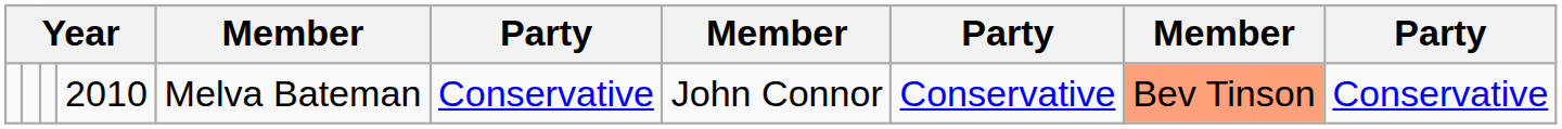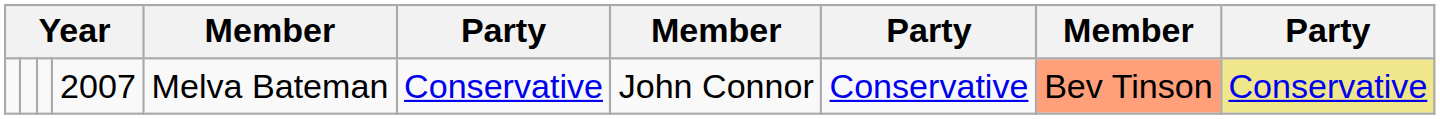row 2 | column 4: 2010 -> 2007
row 2 | column 10: no background -> khaki background
